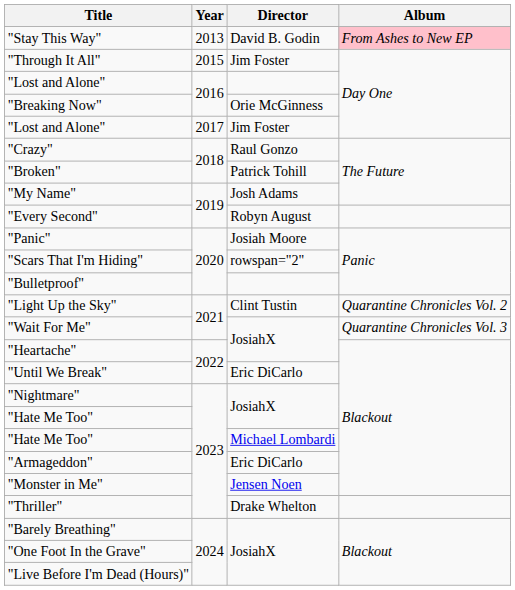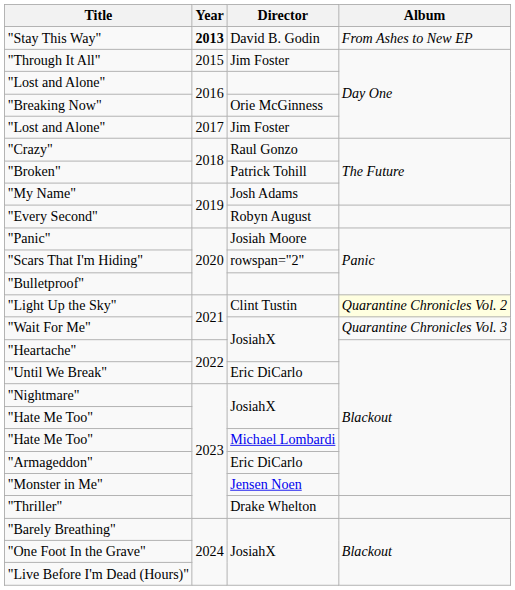"Stay This Way" | Year: normal -> bold
"Stay This Way" | Album: pink background -> no background
"Light Up the Sky" | Album: no background -> lightyellow background
